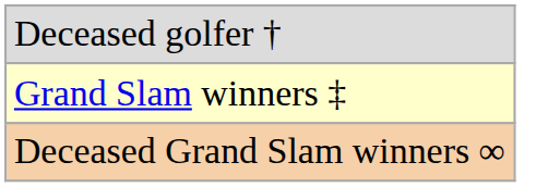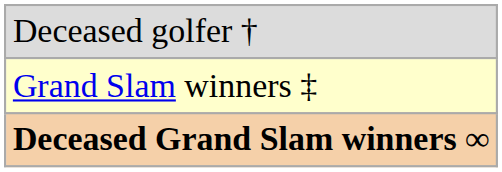row 3 | column 1: normal -> bold
